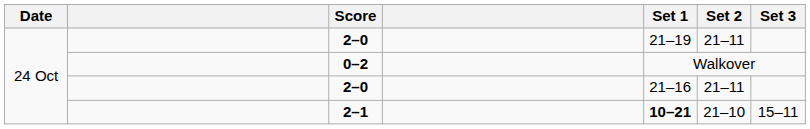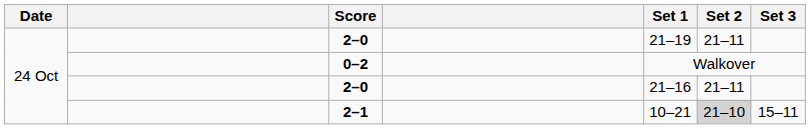2–1 | Set 1: bold -> normal
2–1 | Set 2: no background -> lightgrey background
